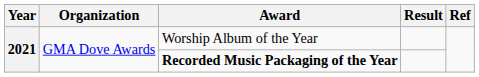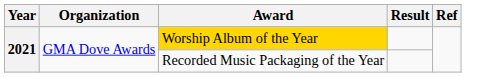Worship Album of the Year | Award: no background -> gold background
Recorded Music Packaging of the Year | Award: bold -> normal
